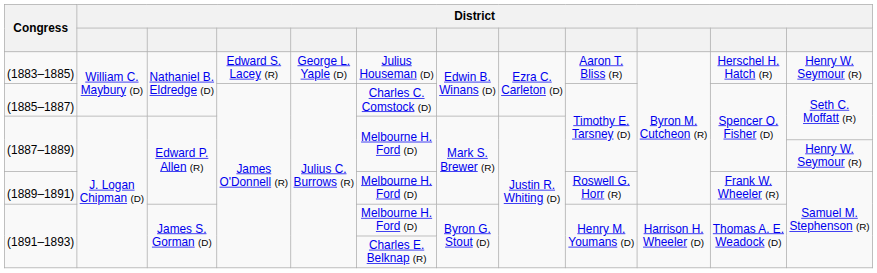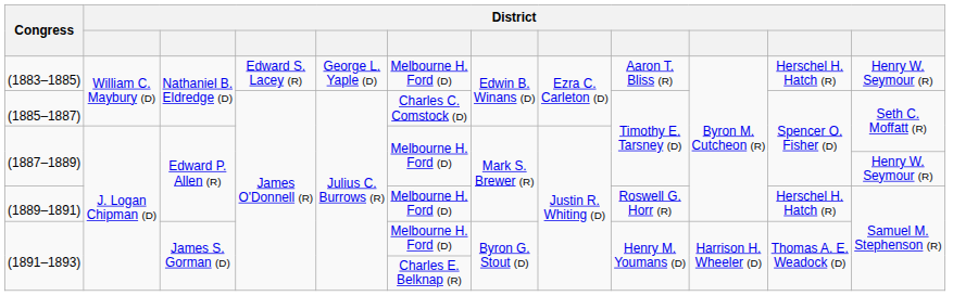(1883–1885) | column 6: Julius Houseman (D) -> Melbourne H. Ford (D)
(1889–1891) | column 11: Frank W. Wheeler (R) -> Herschel H. Hatch (R)
